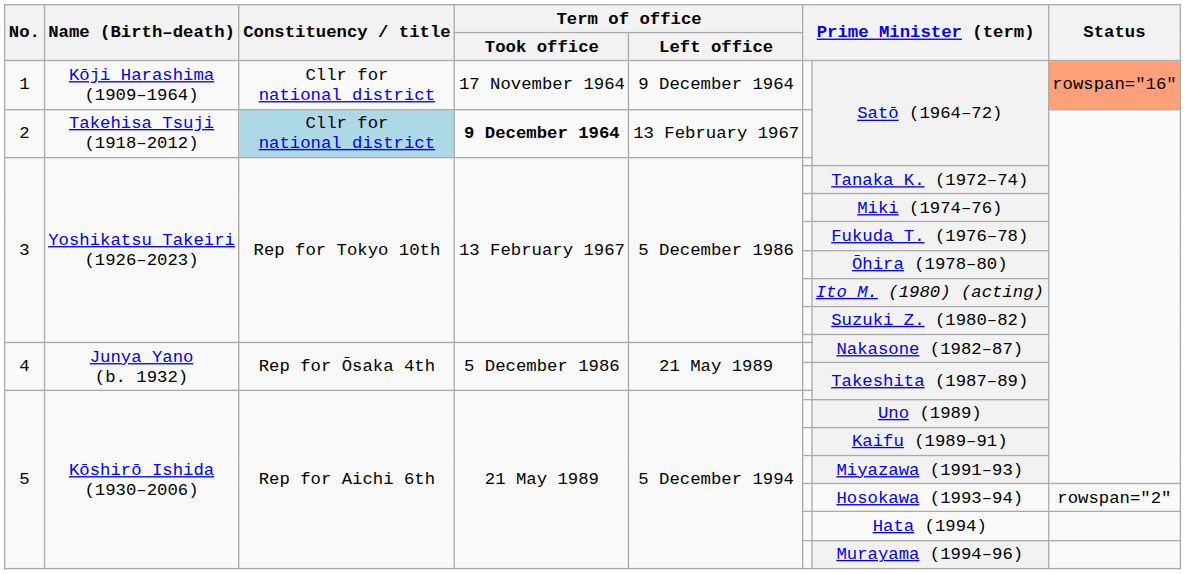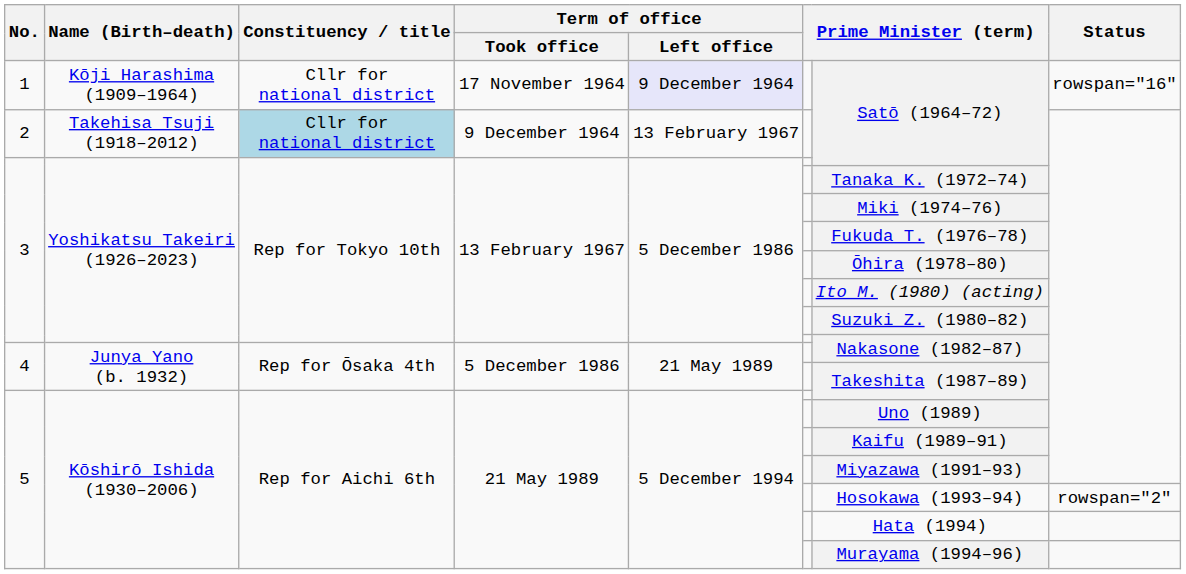1 | Term of office / Left office: no background -> lavender background
1 | Status: lightsalmon background -> no background
2 | Term of office / Took office: bold -> normal
